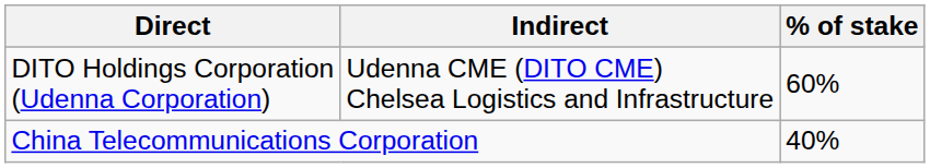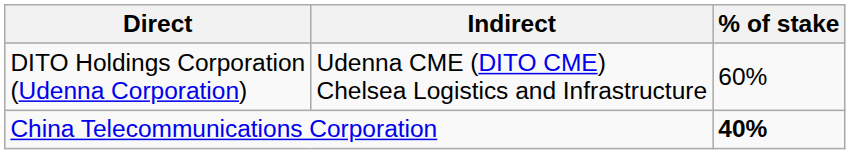China Telecommunications Corporation | % of stake: normal -> bold
